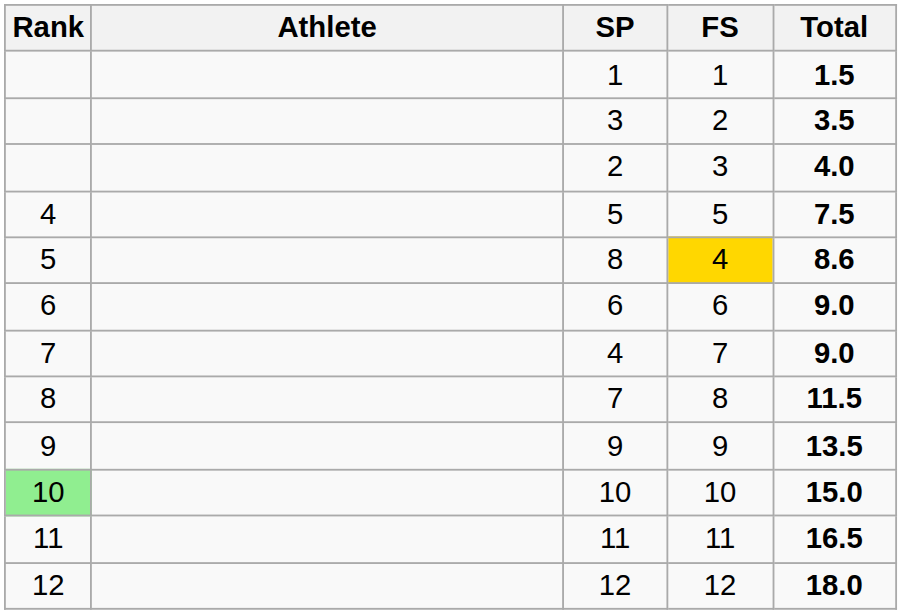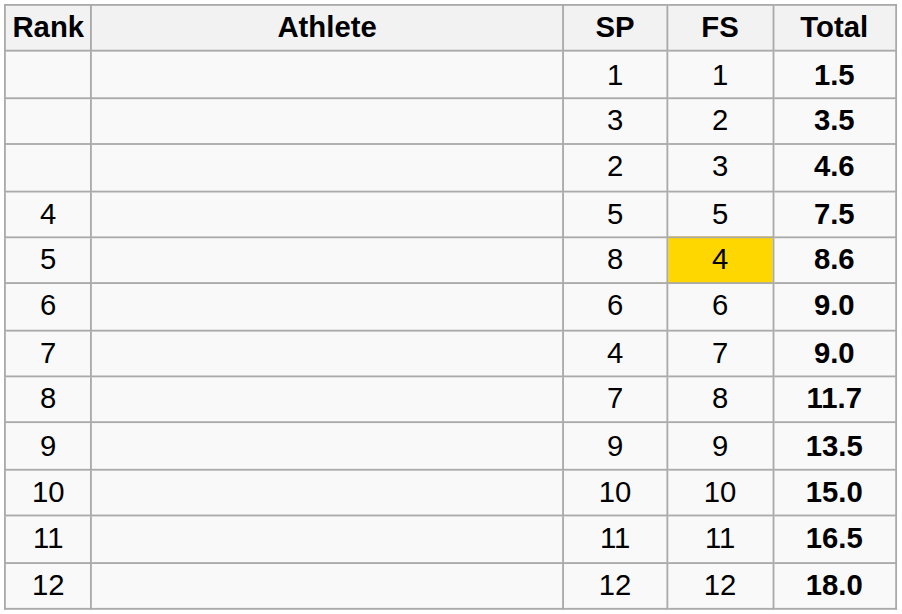row 4 | Total: 4.0 -> 4.6
row 9 | Total: 11.5 -> 11.7
row 11 | Rank: lightgreen background -> no background
